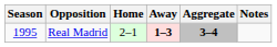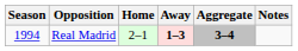Real Madrid | Season: 1995 -> 1994
